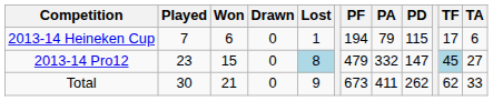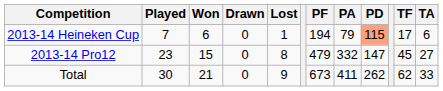2013-14 Heineken Cup | PD: no background -> lightsalmon background
2013-14 Pro12 | Lost: lightblue background -> no background
2013-14 Pro12 | TF: lightblue background -> no background
